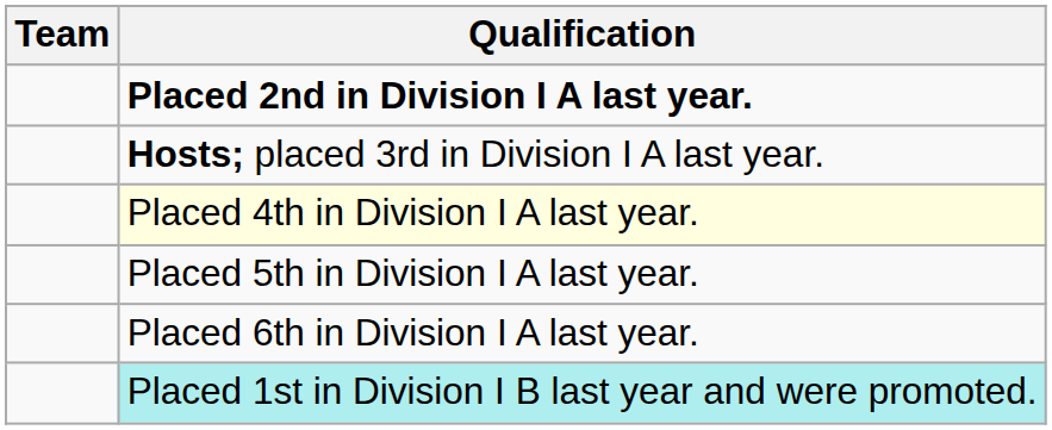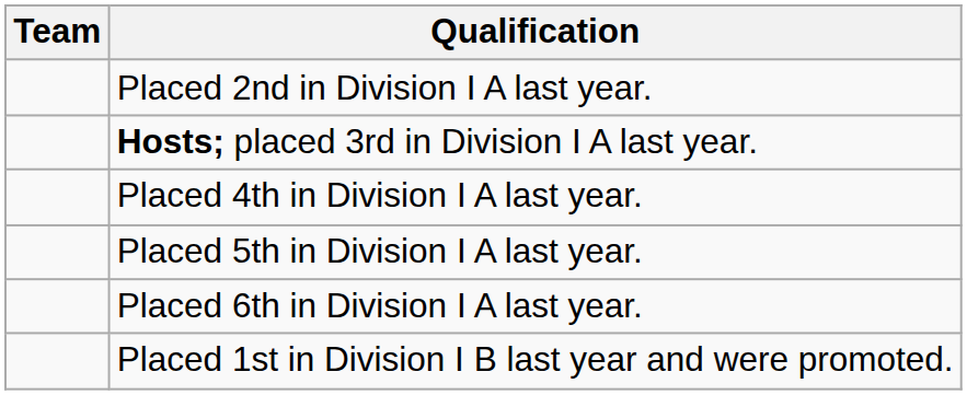Placed 2nd in Division I A last year. | Qualification: bold -> normal
Placed 4th in Division I A last year. | Qualification: lightyellow background -> no background
Placed 1st in Division I B last year and were promoted. | Qualification: paleturquoise background -> no background
